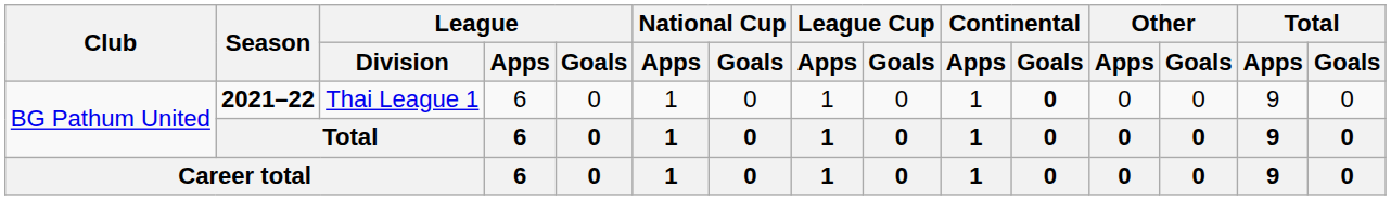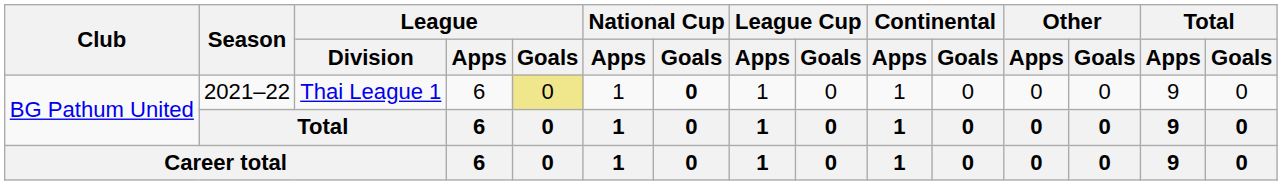BG Pathum United / Thai League 1 | Season: bold -> normal
BG Pathum United / Thai League 1 | League / Goals: no background -> khaki background
BG Pathum United / Thai League 1 | National Cup / Goals: normal -> bold
BG Pathum United / Thai League 1 | Continental / Goals: bold -> normal
